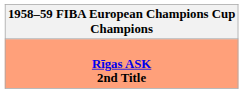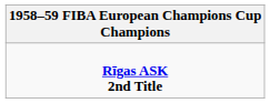row 2 | column 1: lightsalmon background -> no background
